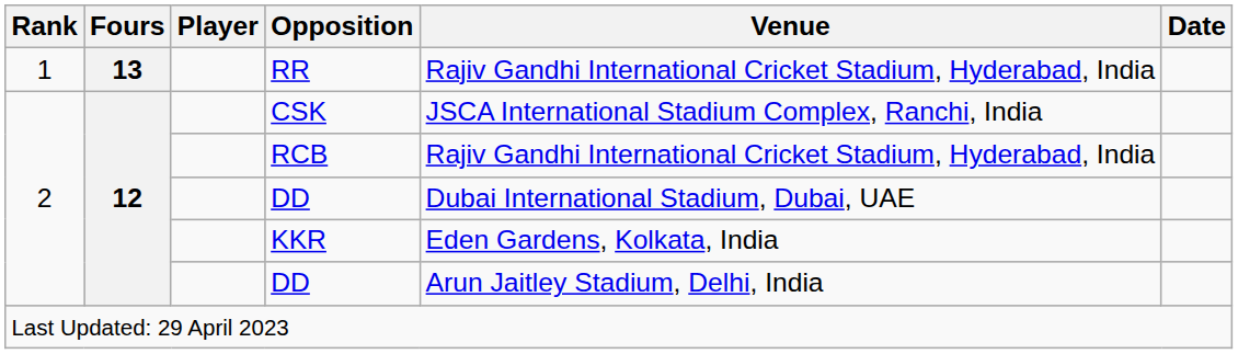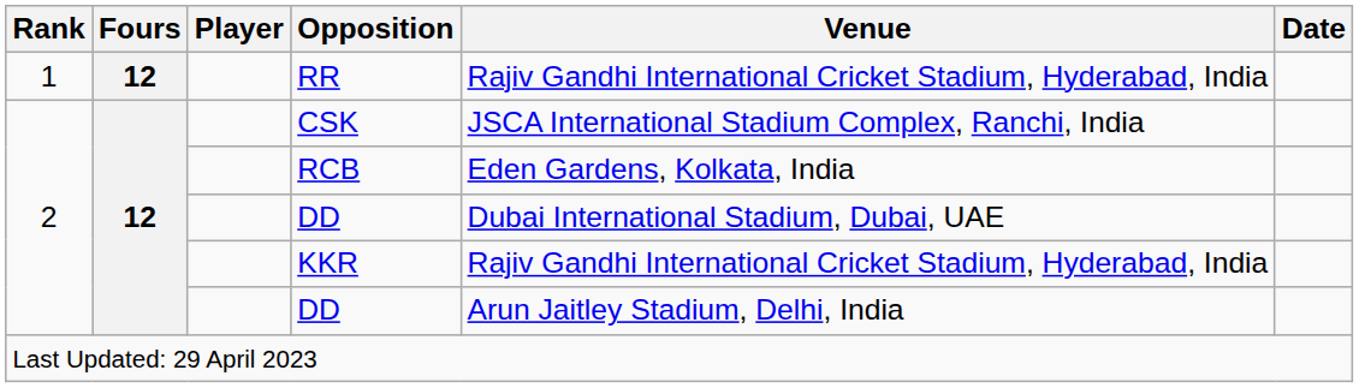RR | Fours: 13 -> 12
RCB | Venue: Rajiv Gandhi International Cricket Stadium, Hyderabad, India -> Eden Gardens, Kolkata, India
KKR | Venue: Eden Gardens, Kolkata, India -> Rajiv Gandhi International Cricket Stadium, Hyderabad, India
